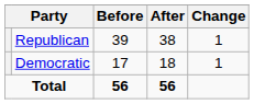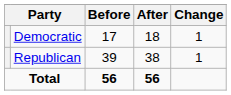rows swapped: Republican <-> Democratic
